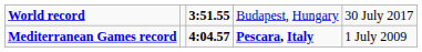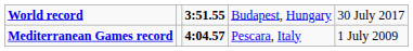Mediterranean Games record | column 4: bold -> normal
